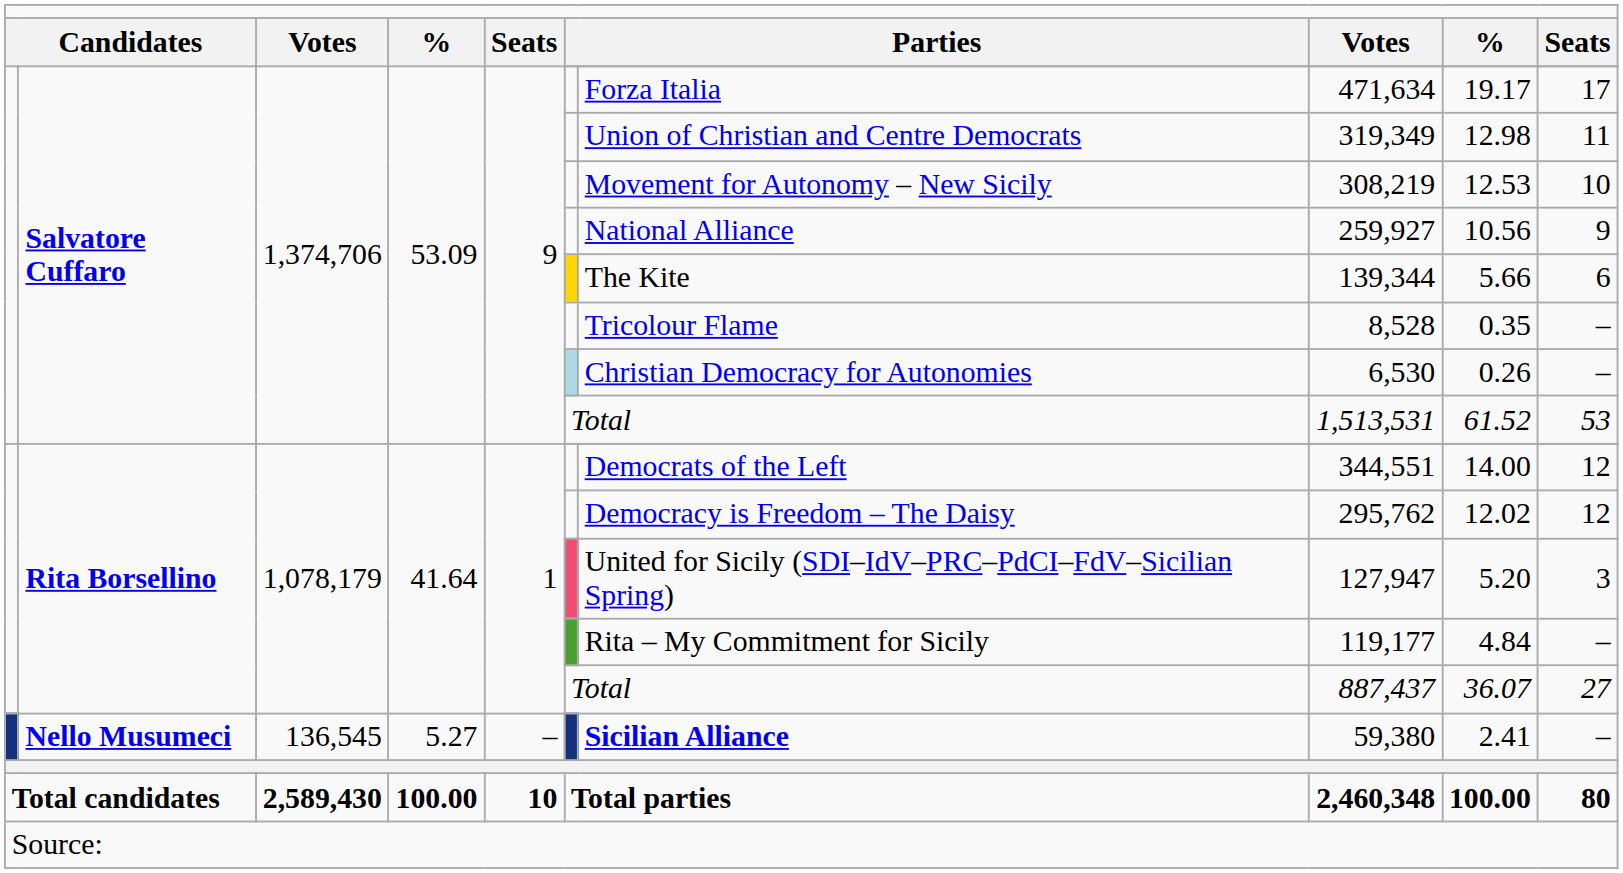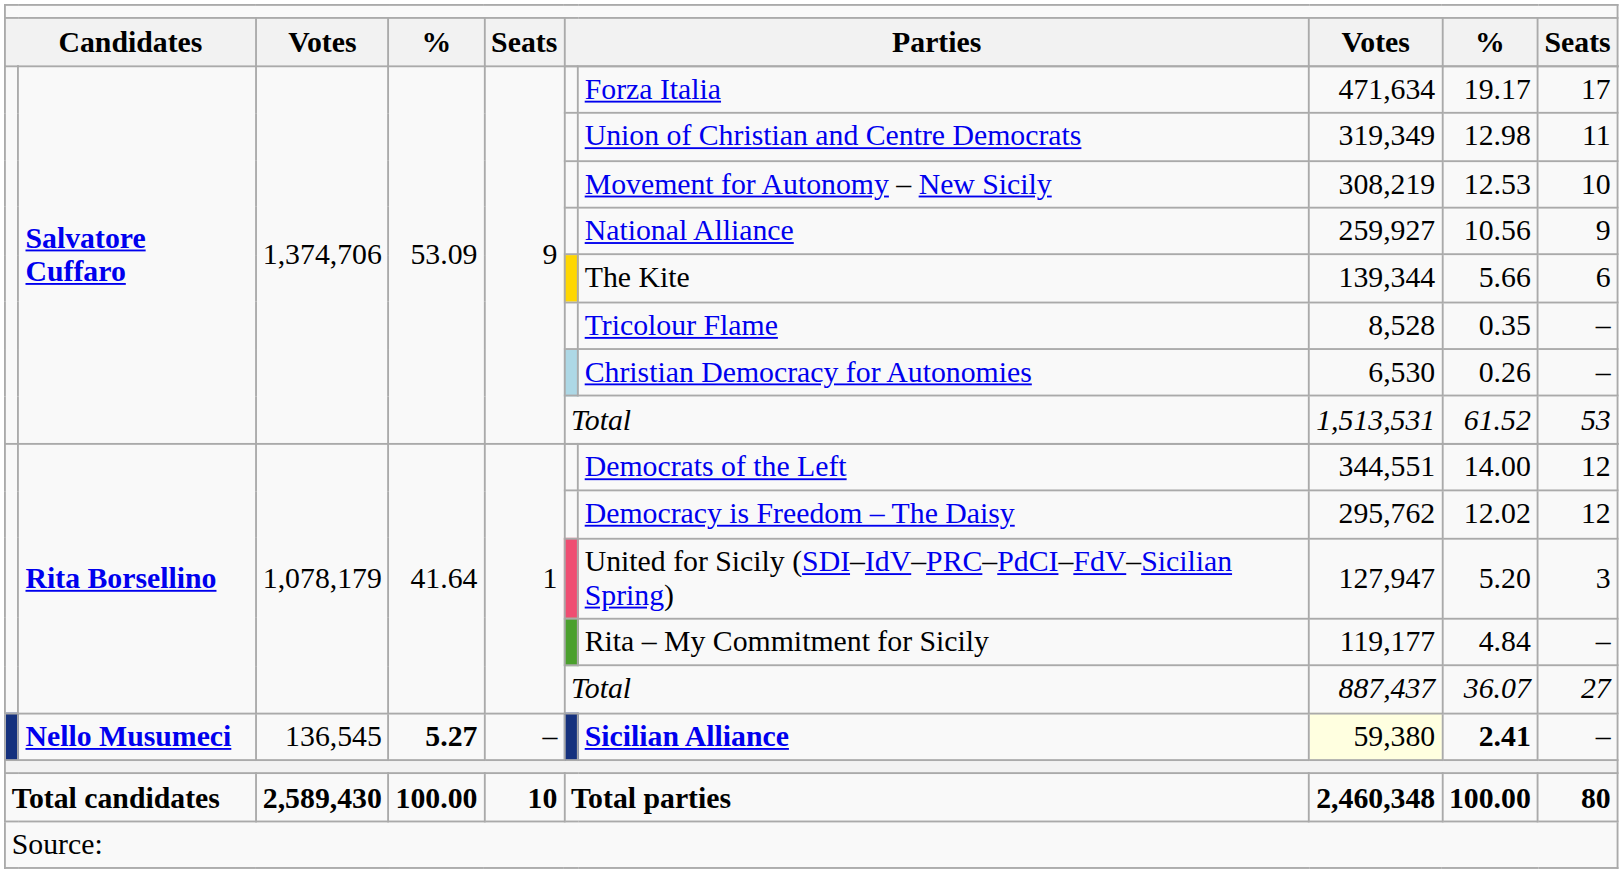Nello Musumeci | column 4: normal -> bold
Nello Musumeci | column 8: no background -> lightyellow background
Nello Musumeci | column 9: normal -> bold
